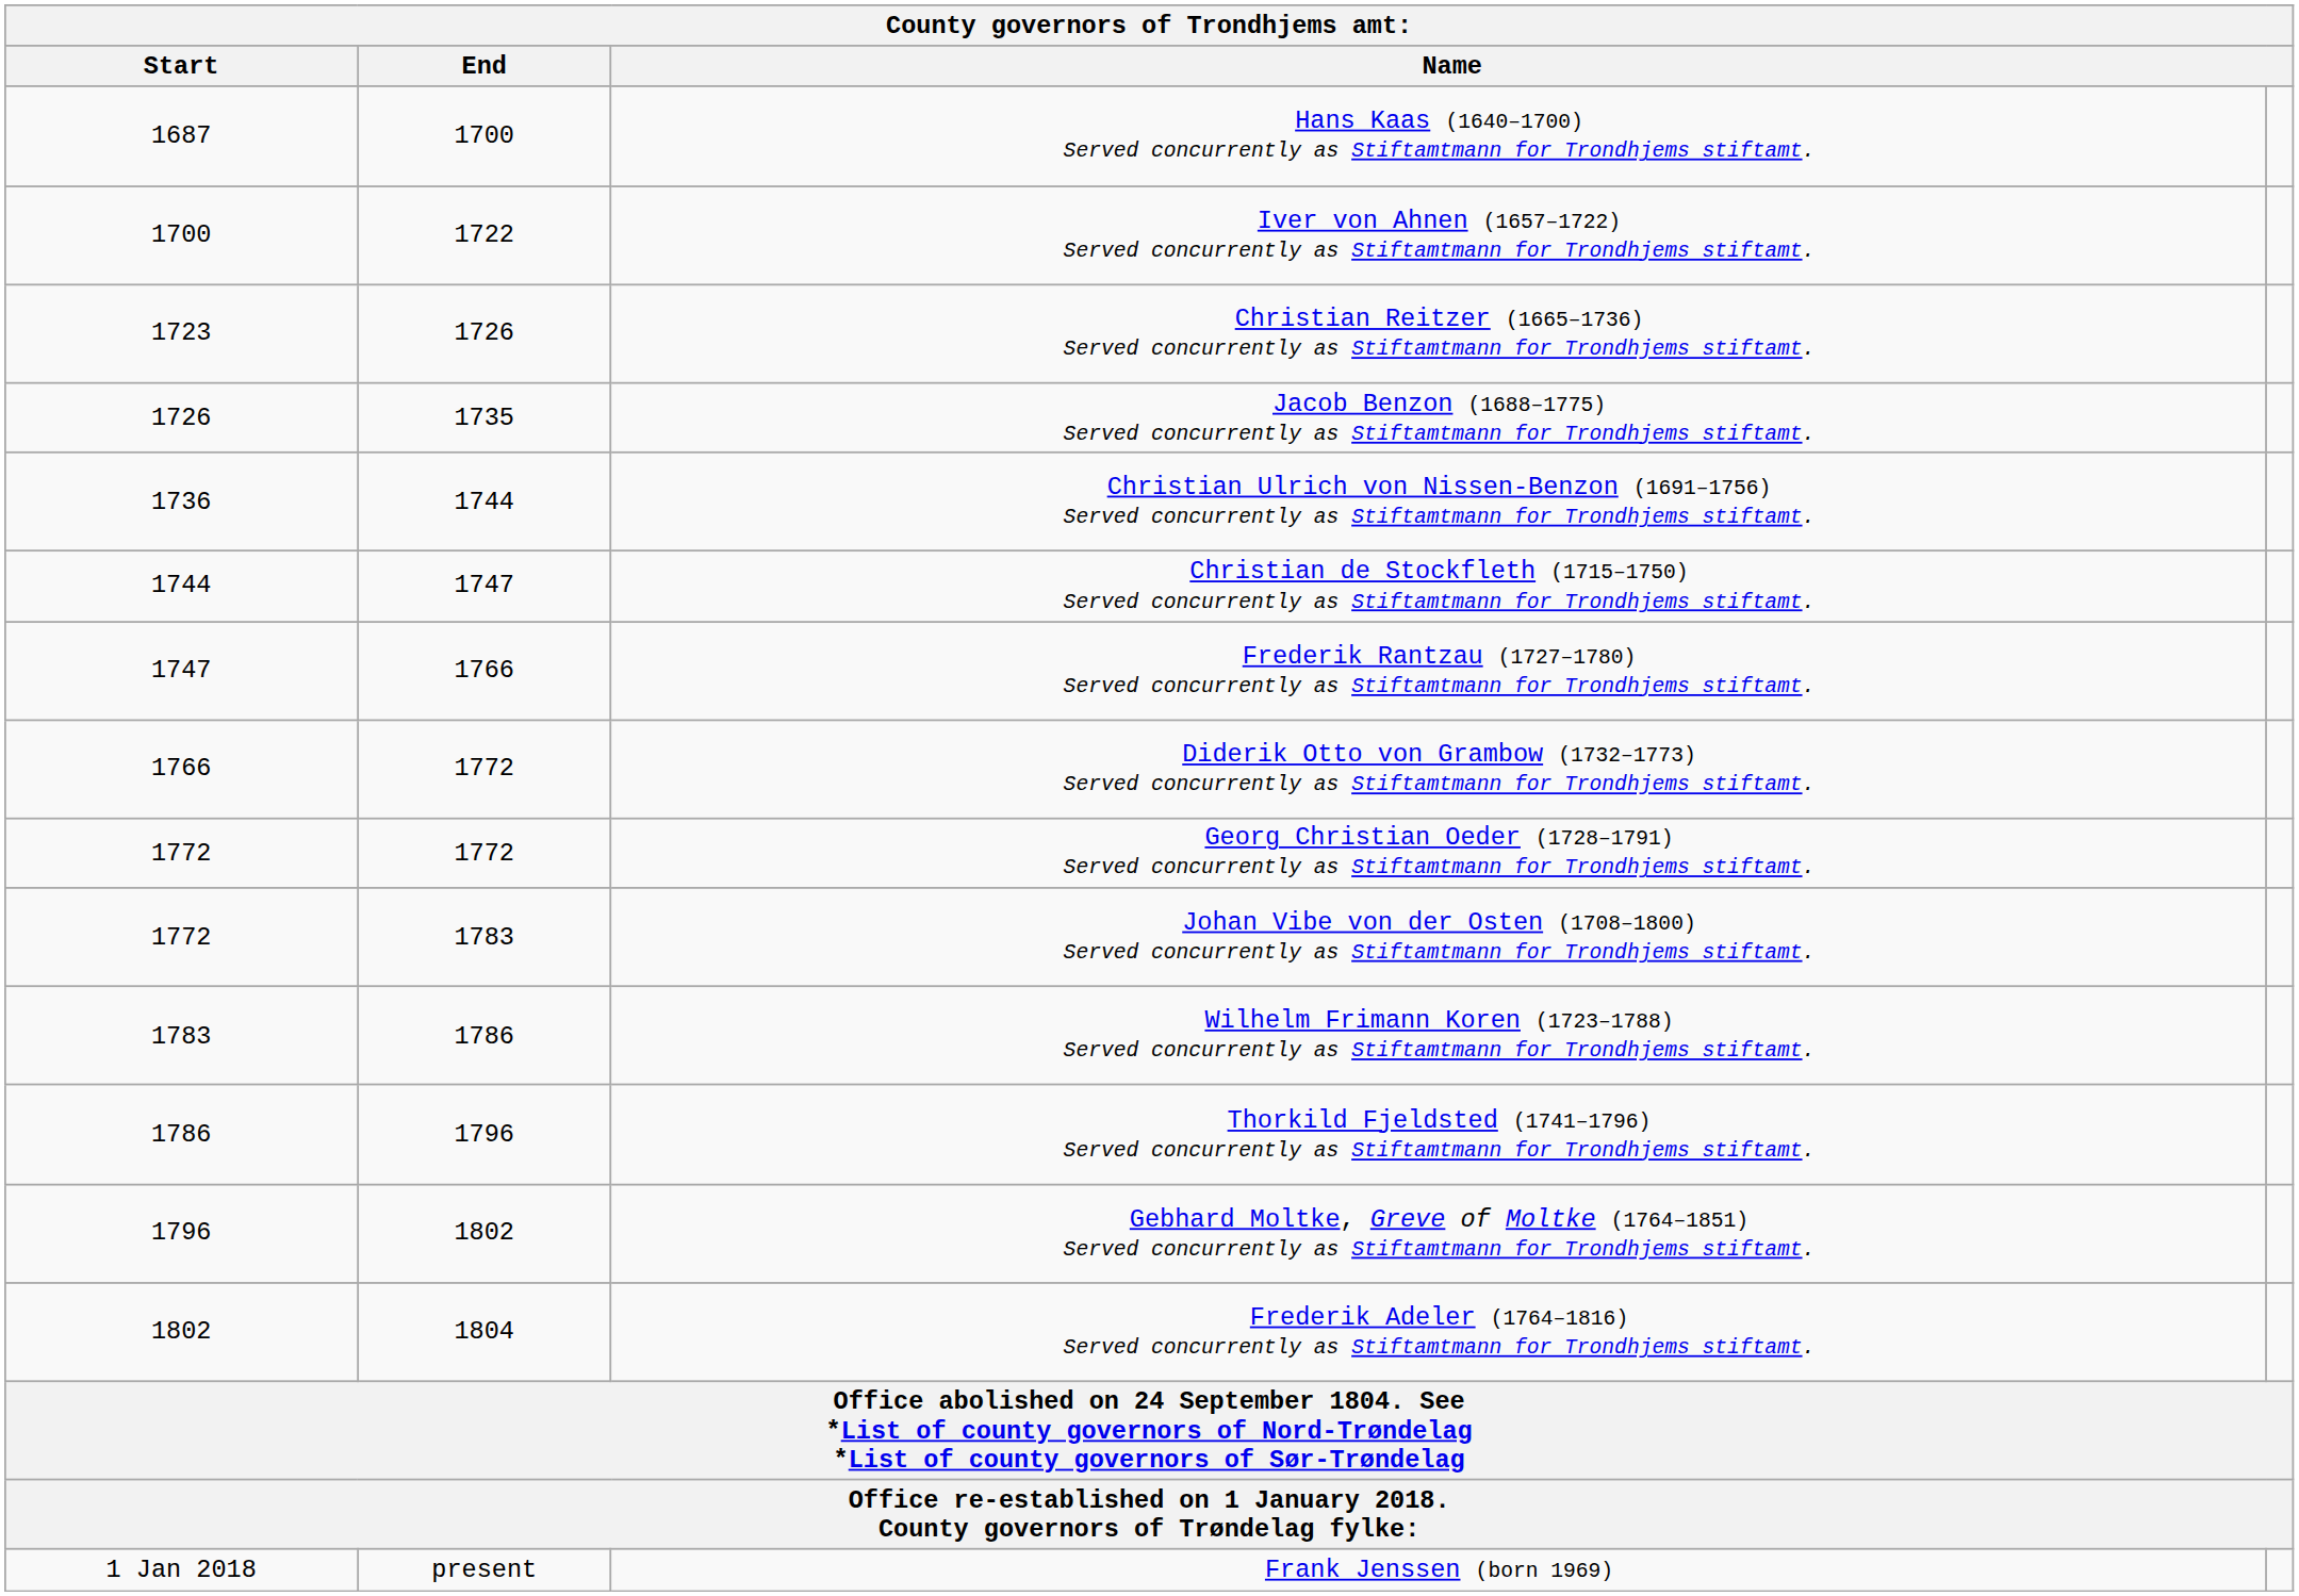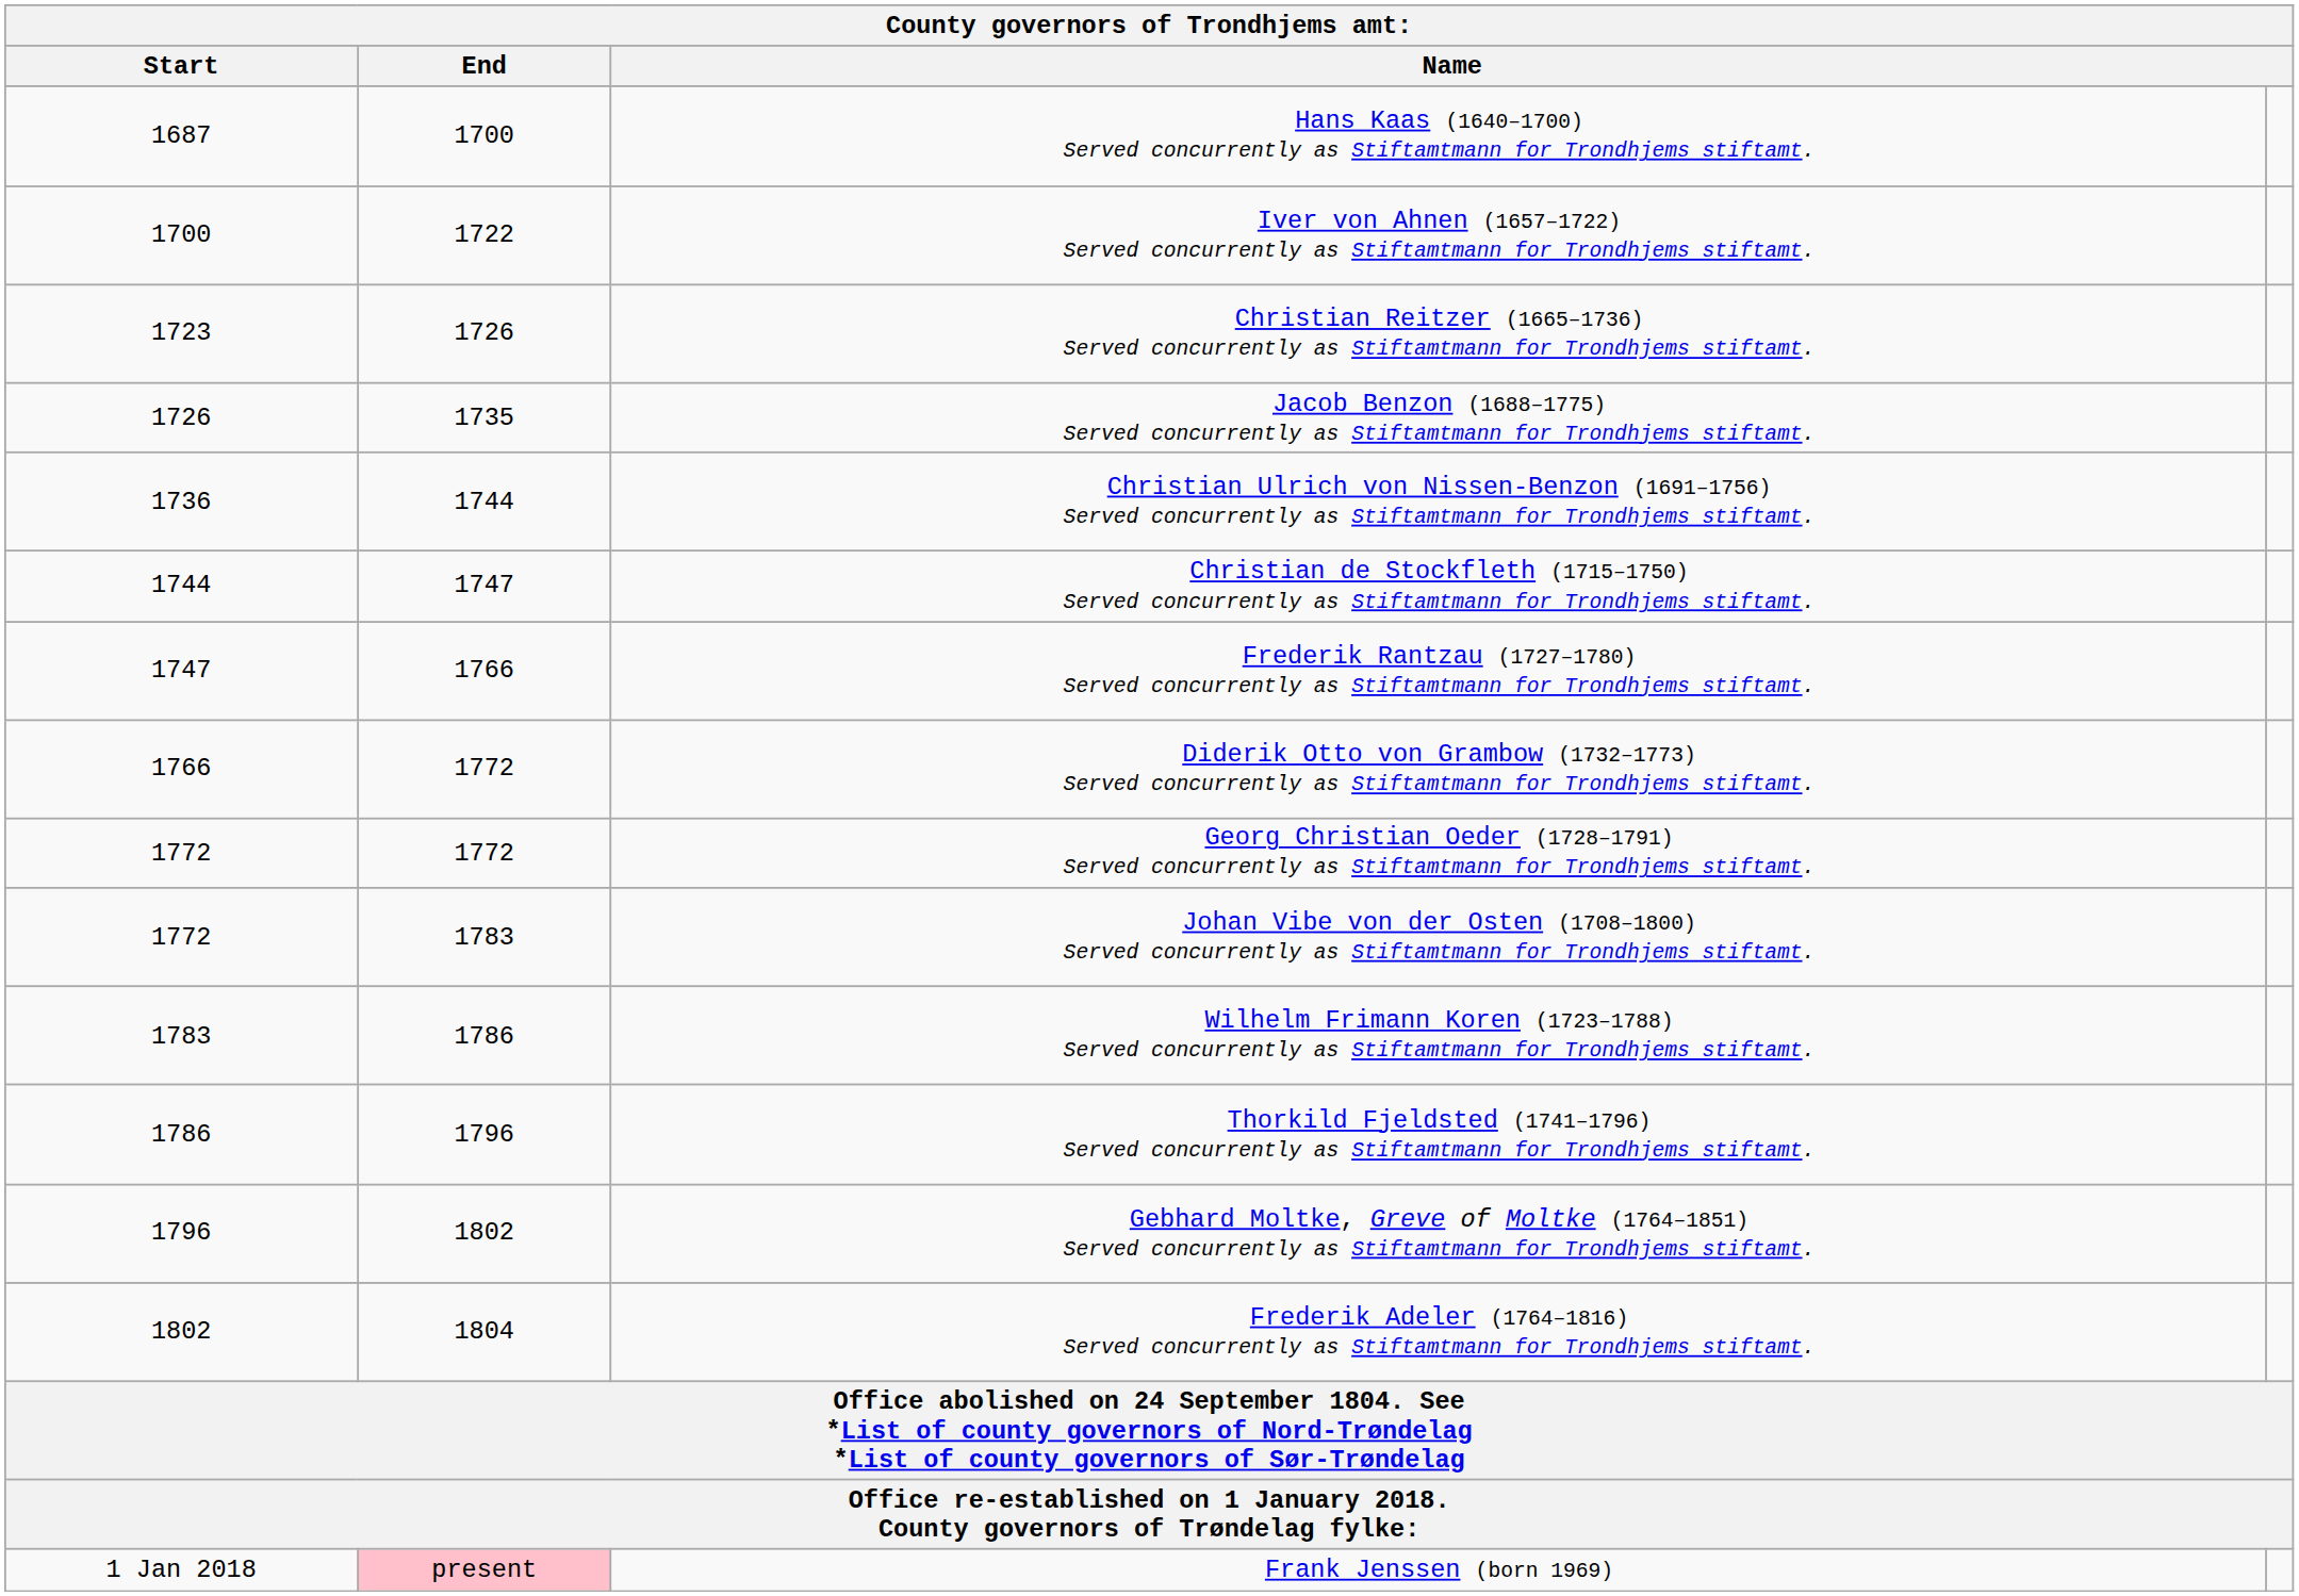Frank Jenssen (born 1969) | End: no background -> pink background
